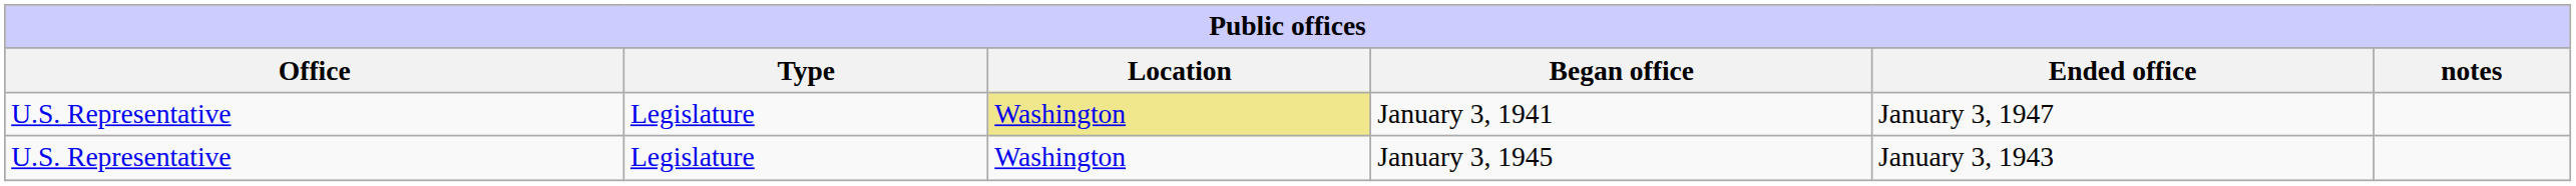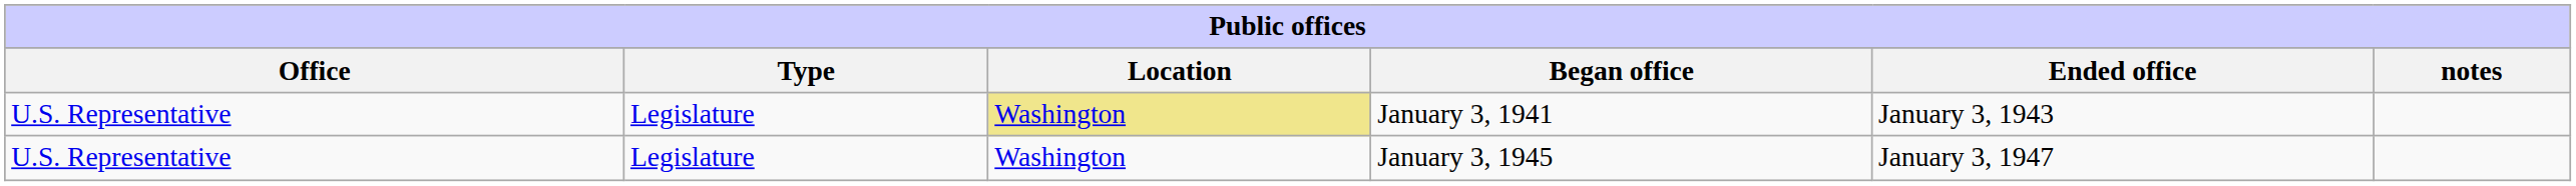January 3, 1941 | Ended office: January 3, 1947 -> January 3, 1943
January 3, 1945 | Ended office: January 3, 1943 -> January 3, 1947
